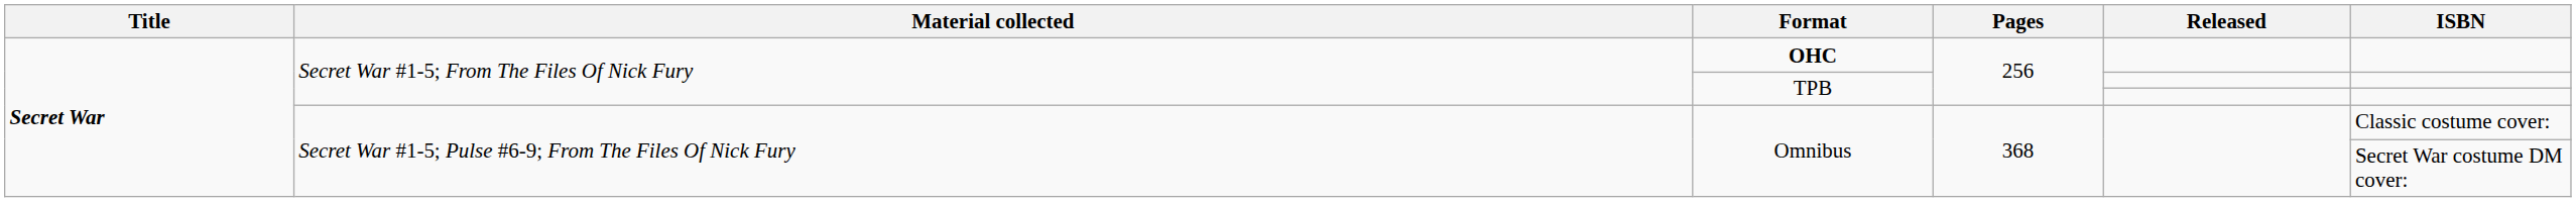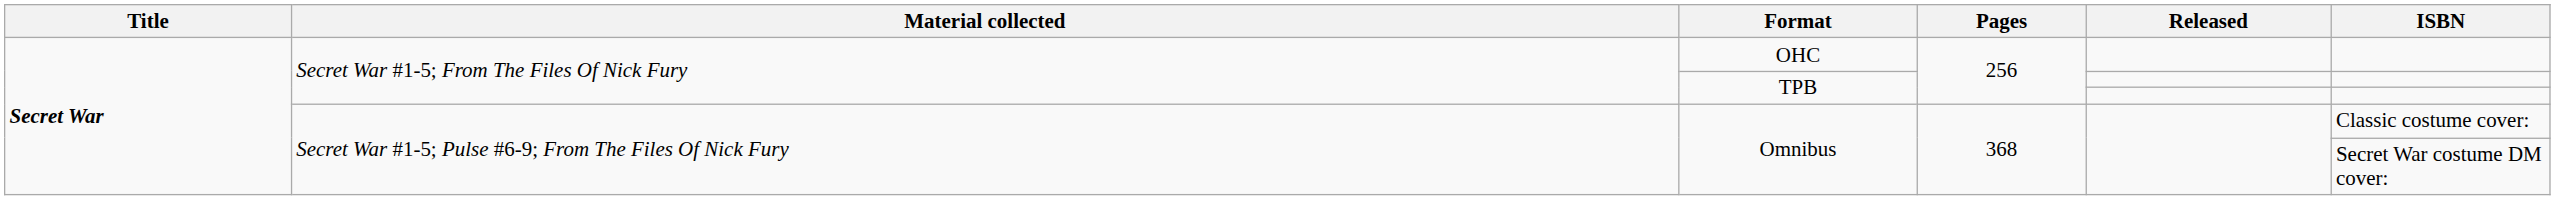OHC | Format: bold -> normal
